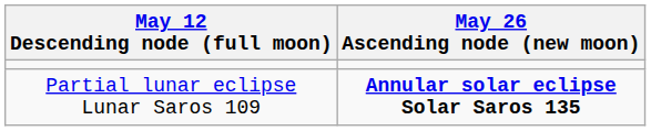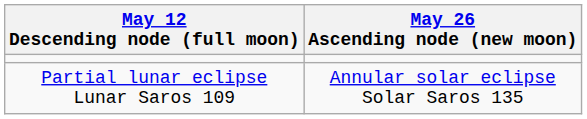Partial lunar eclipse Lunar Saros 109 | May 26 Ascending node (new moon): bold -> normal
